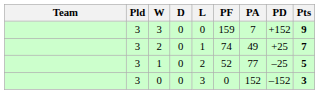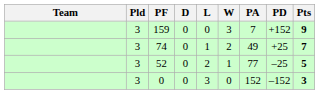columns swapped: W <-> PF
